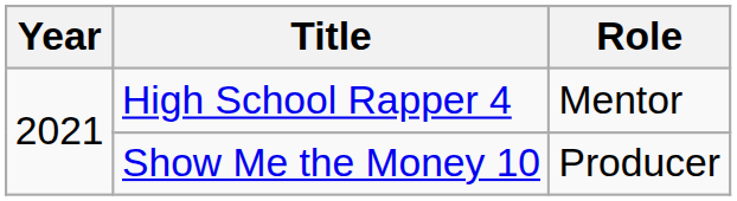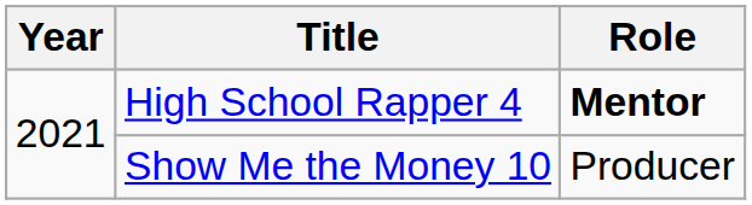High School Rapper 4 | Role: normal -> bold
